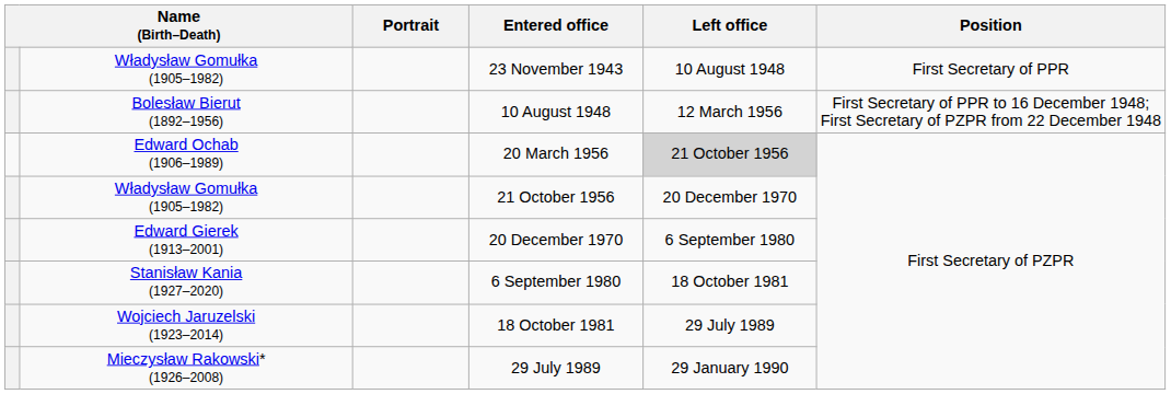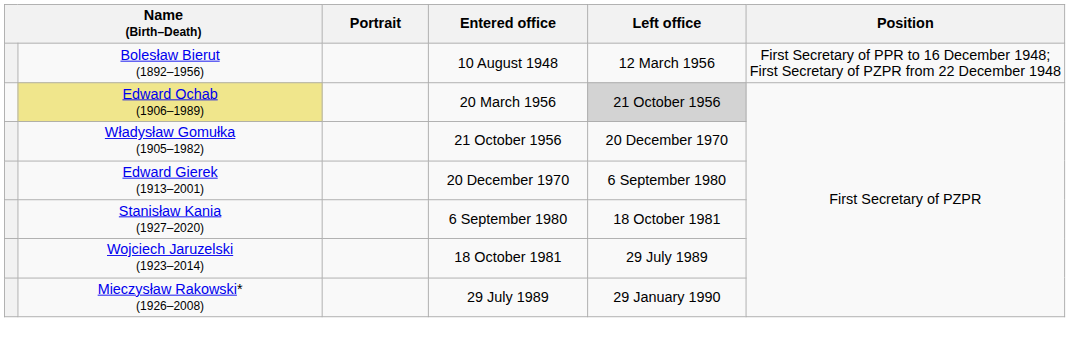- row: Władysław Gomułka (1905–1982) | 23 November 1943 | 10 August 1948 | First Secretary of PPR
20 March 1956 | column 2: no background -> khaki background
